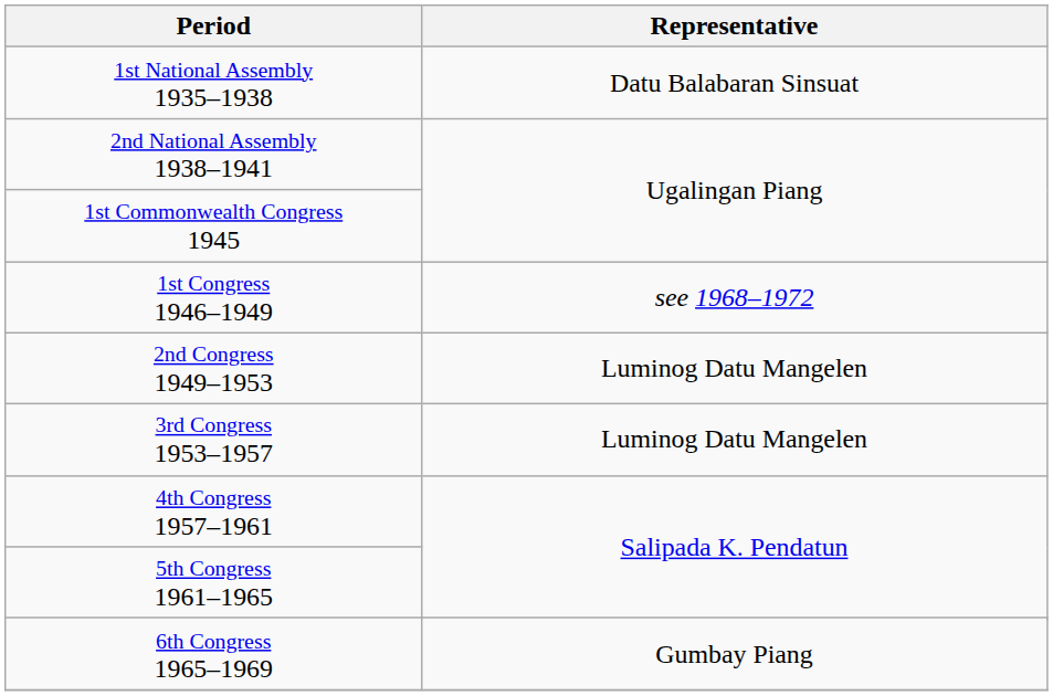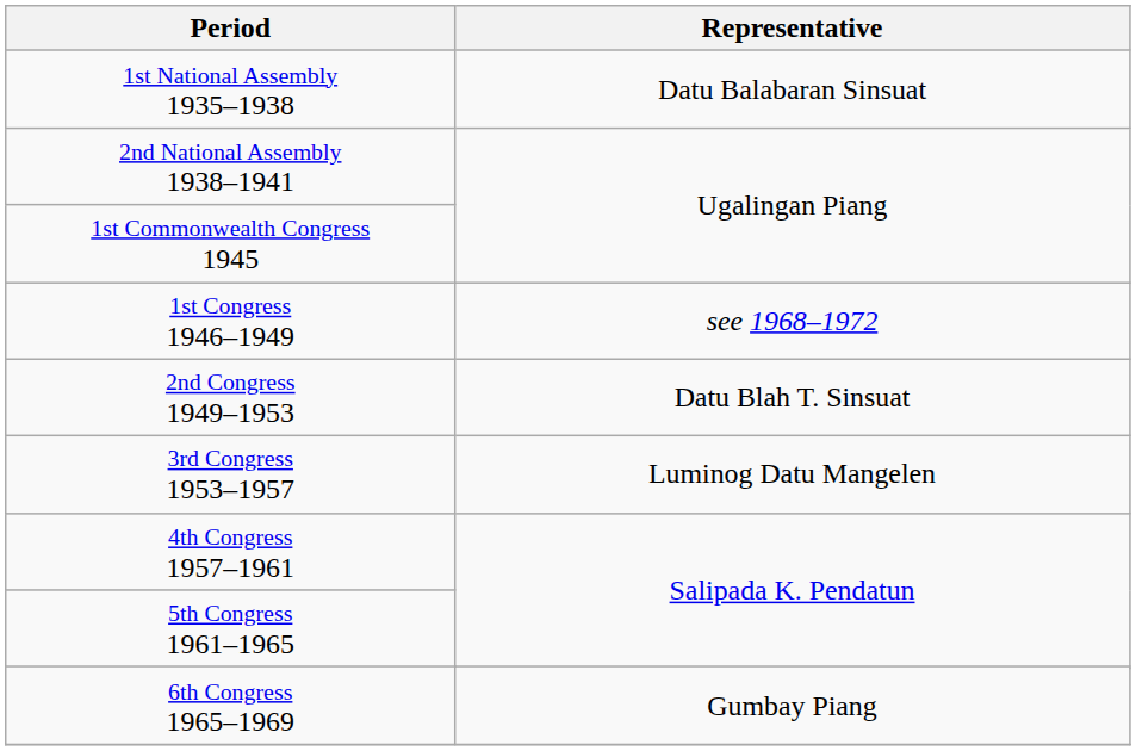row 6 | Representative: Luminog Datu Mangelen -> Datu Blah T. Sinsuat
